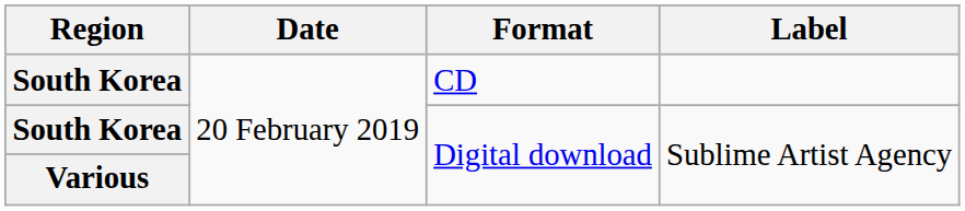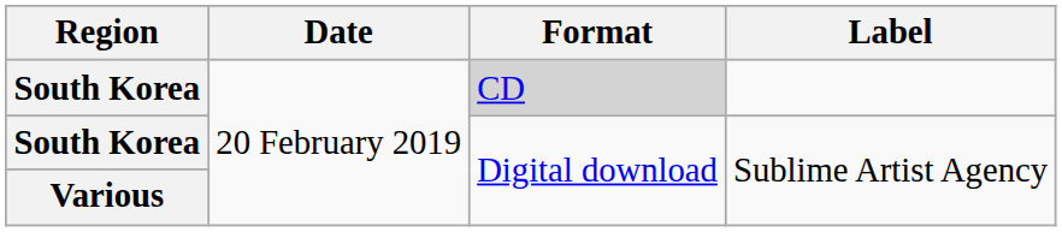CD | Format: no background -> lightgrey background
